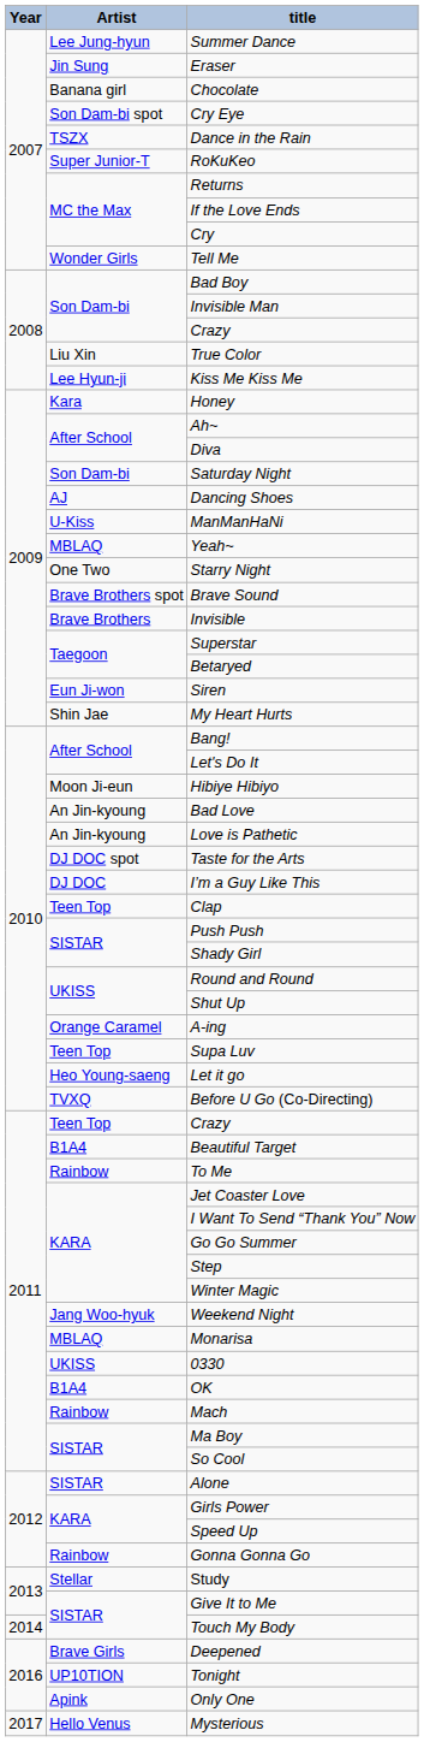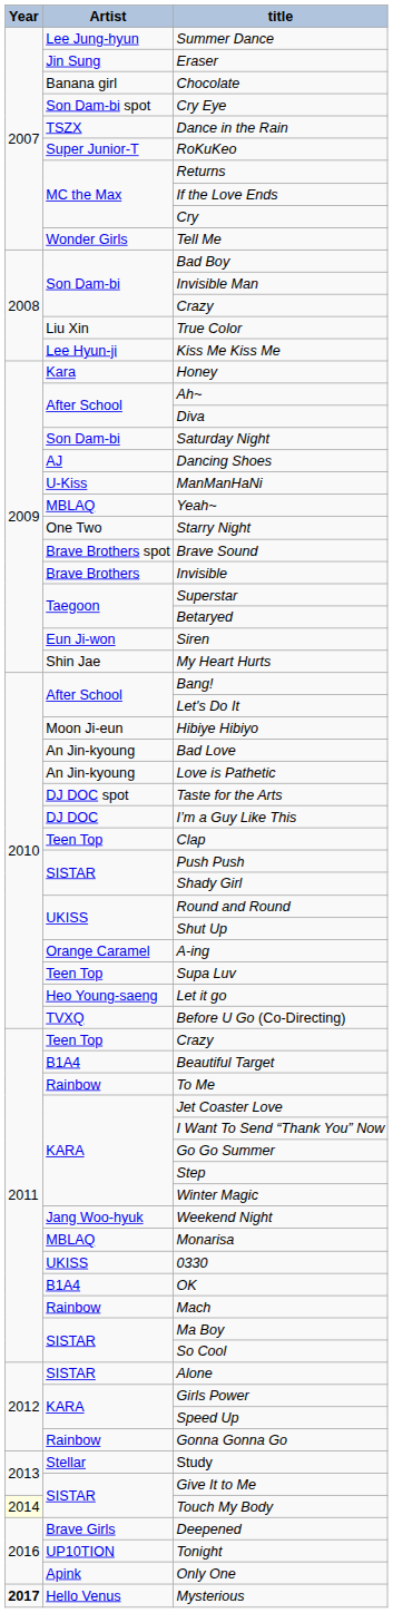Touch My Body | Year: no background -> lightyellow background
Mysterious | Year: normal -> bold
